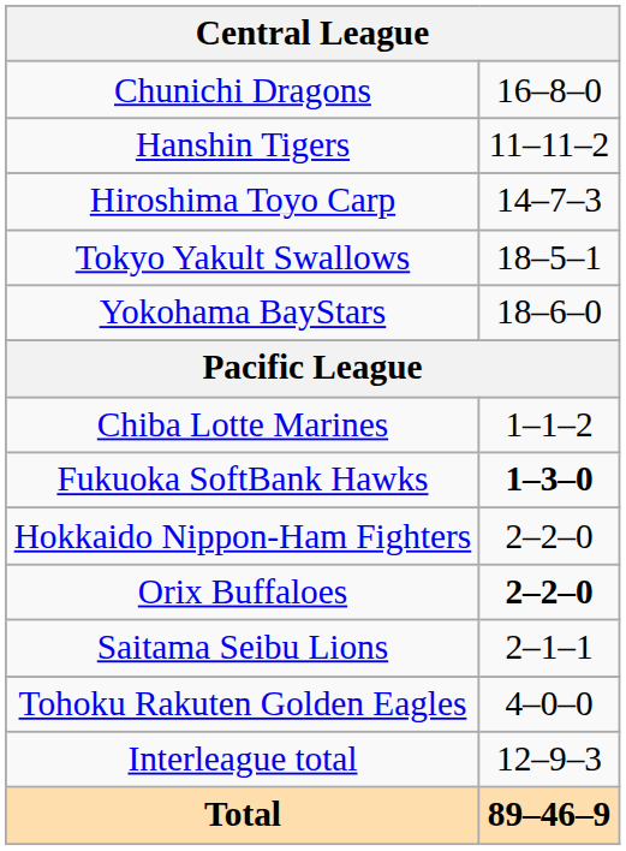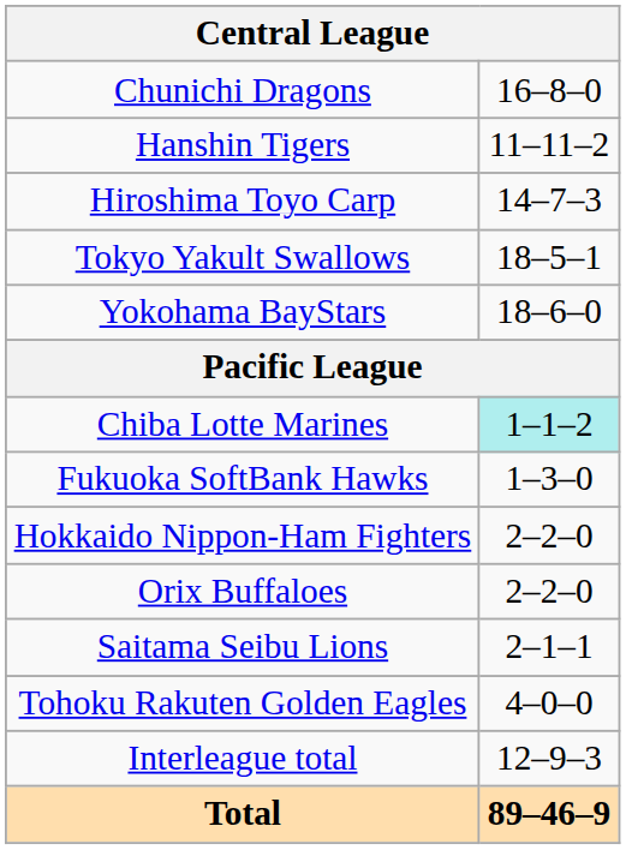Chiba Lotte Marines | column 2: no background -> paleturquoise background
Fukuoka SoftBank Hawks | column 2: bold -> normal
Orix Buffaloes | column 2: bold -> normal
